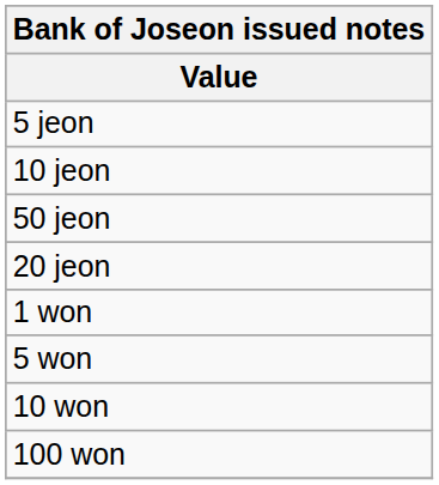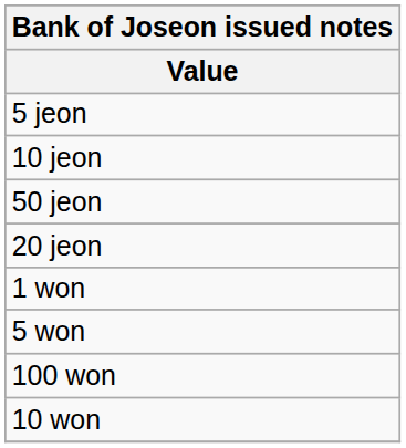row 9 | column 1: 10 won -> 100 won
row 10 | column 1: 100 won -> 10 won
